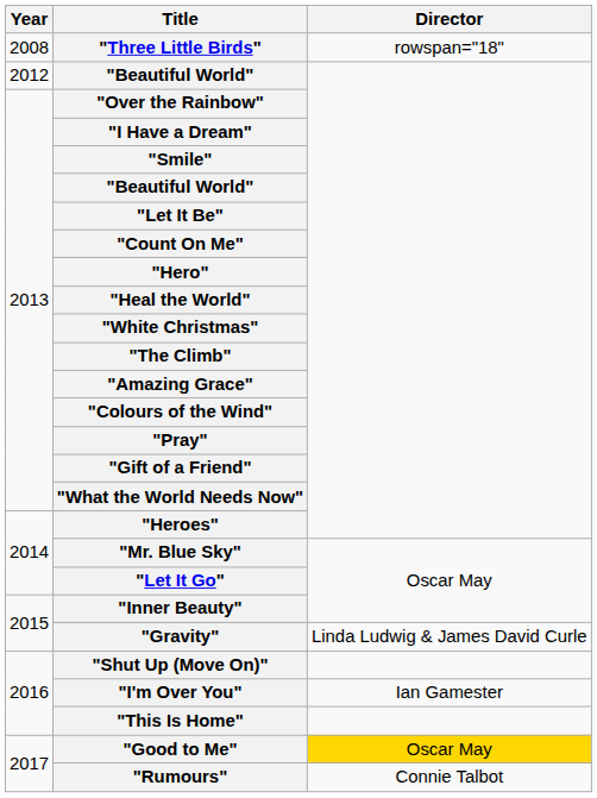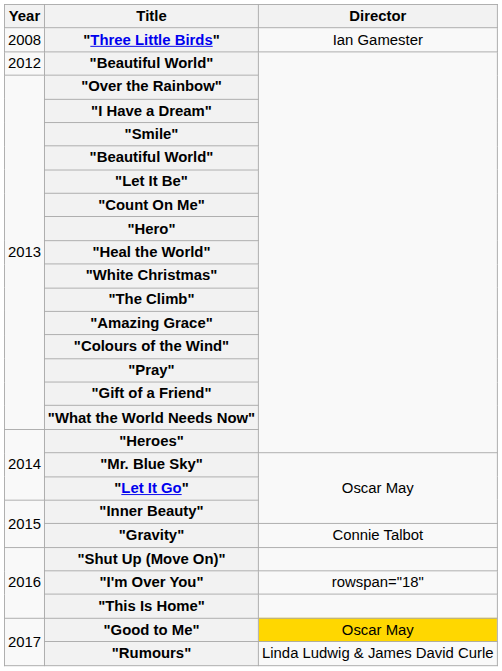"Three Little Birds" | Director: rowspan="18" -> Ian Gamester
"Gravity" | Director: Linda Ludwig & James David Curle -> Connie Talbot
"I'm Over You" | Director: Ian Gamester -> rowspan="18"
"Rumours" | Director: Connie Talbot -> Linda Ludwig & James David Curle
